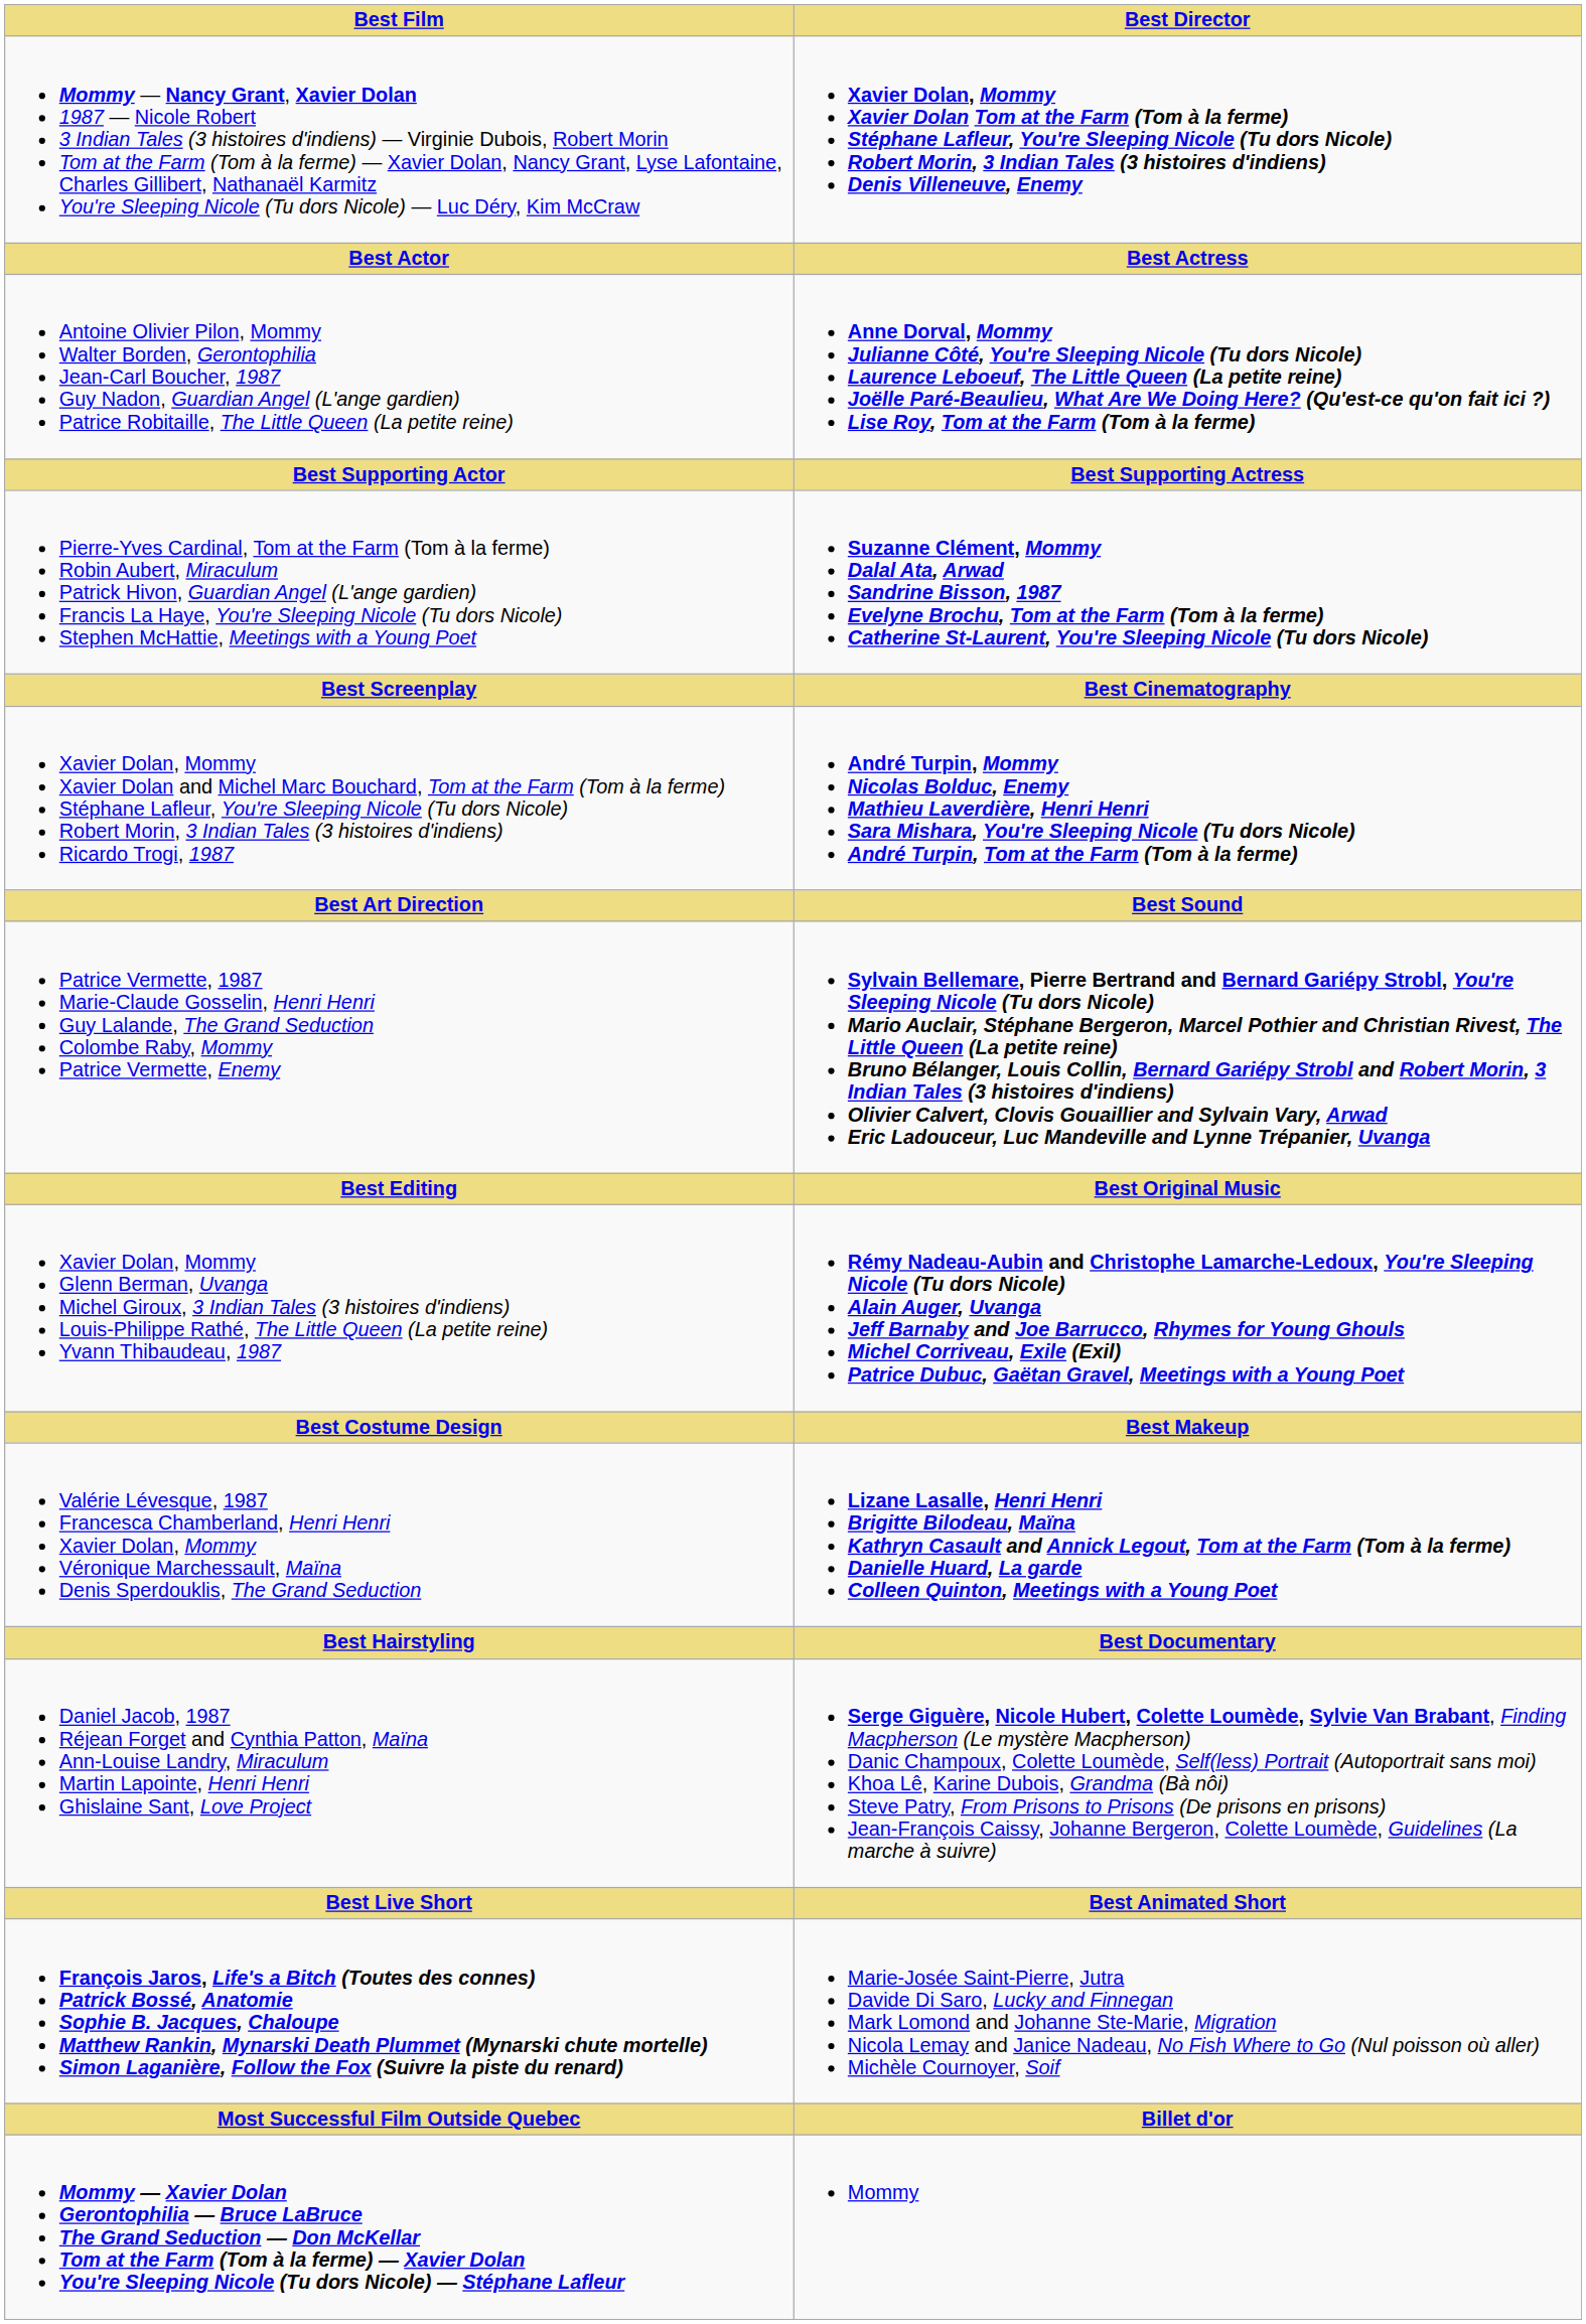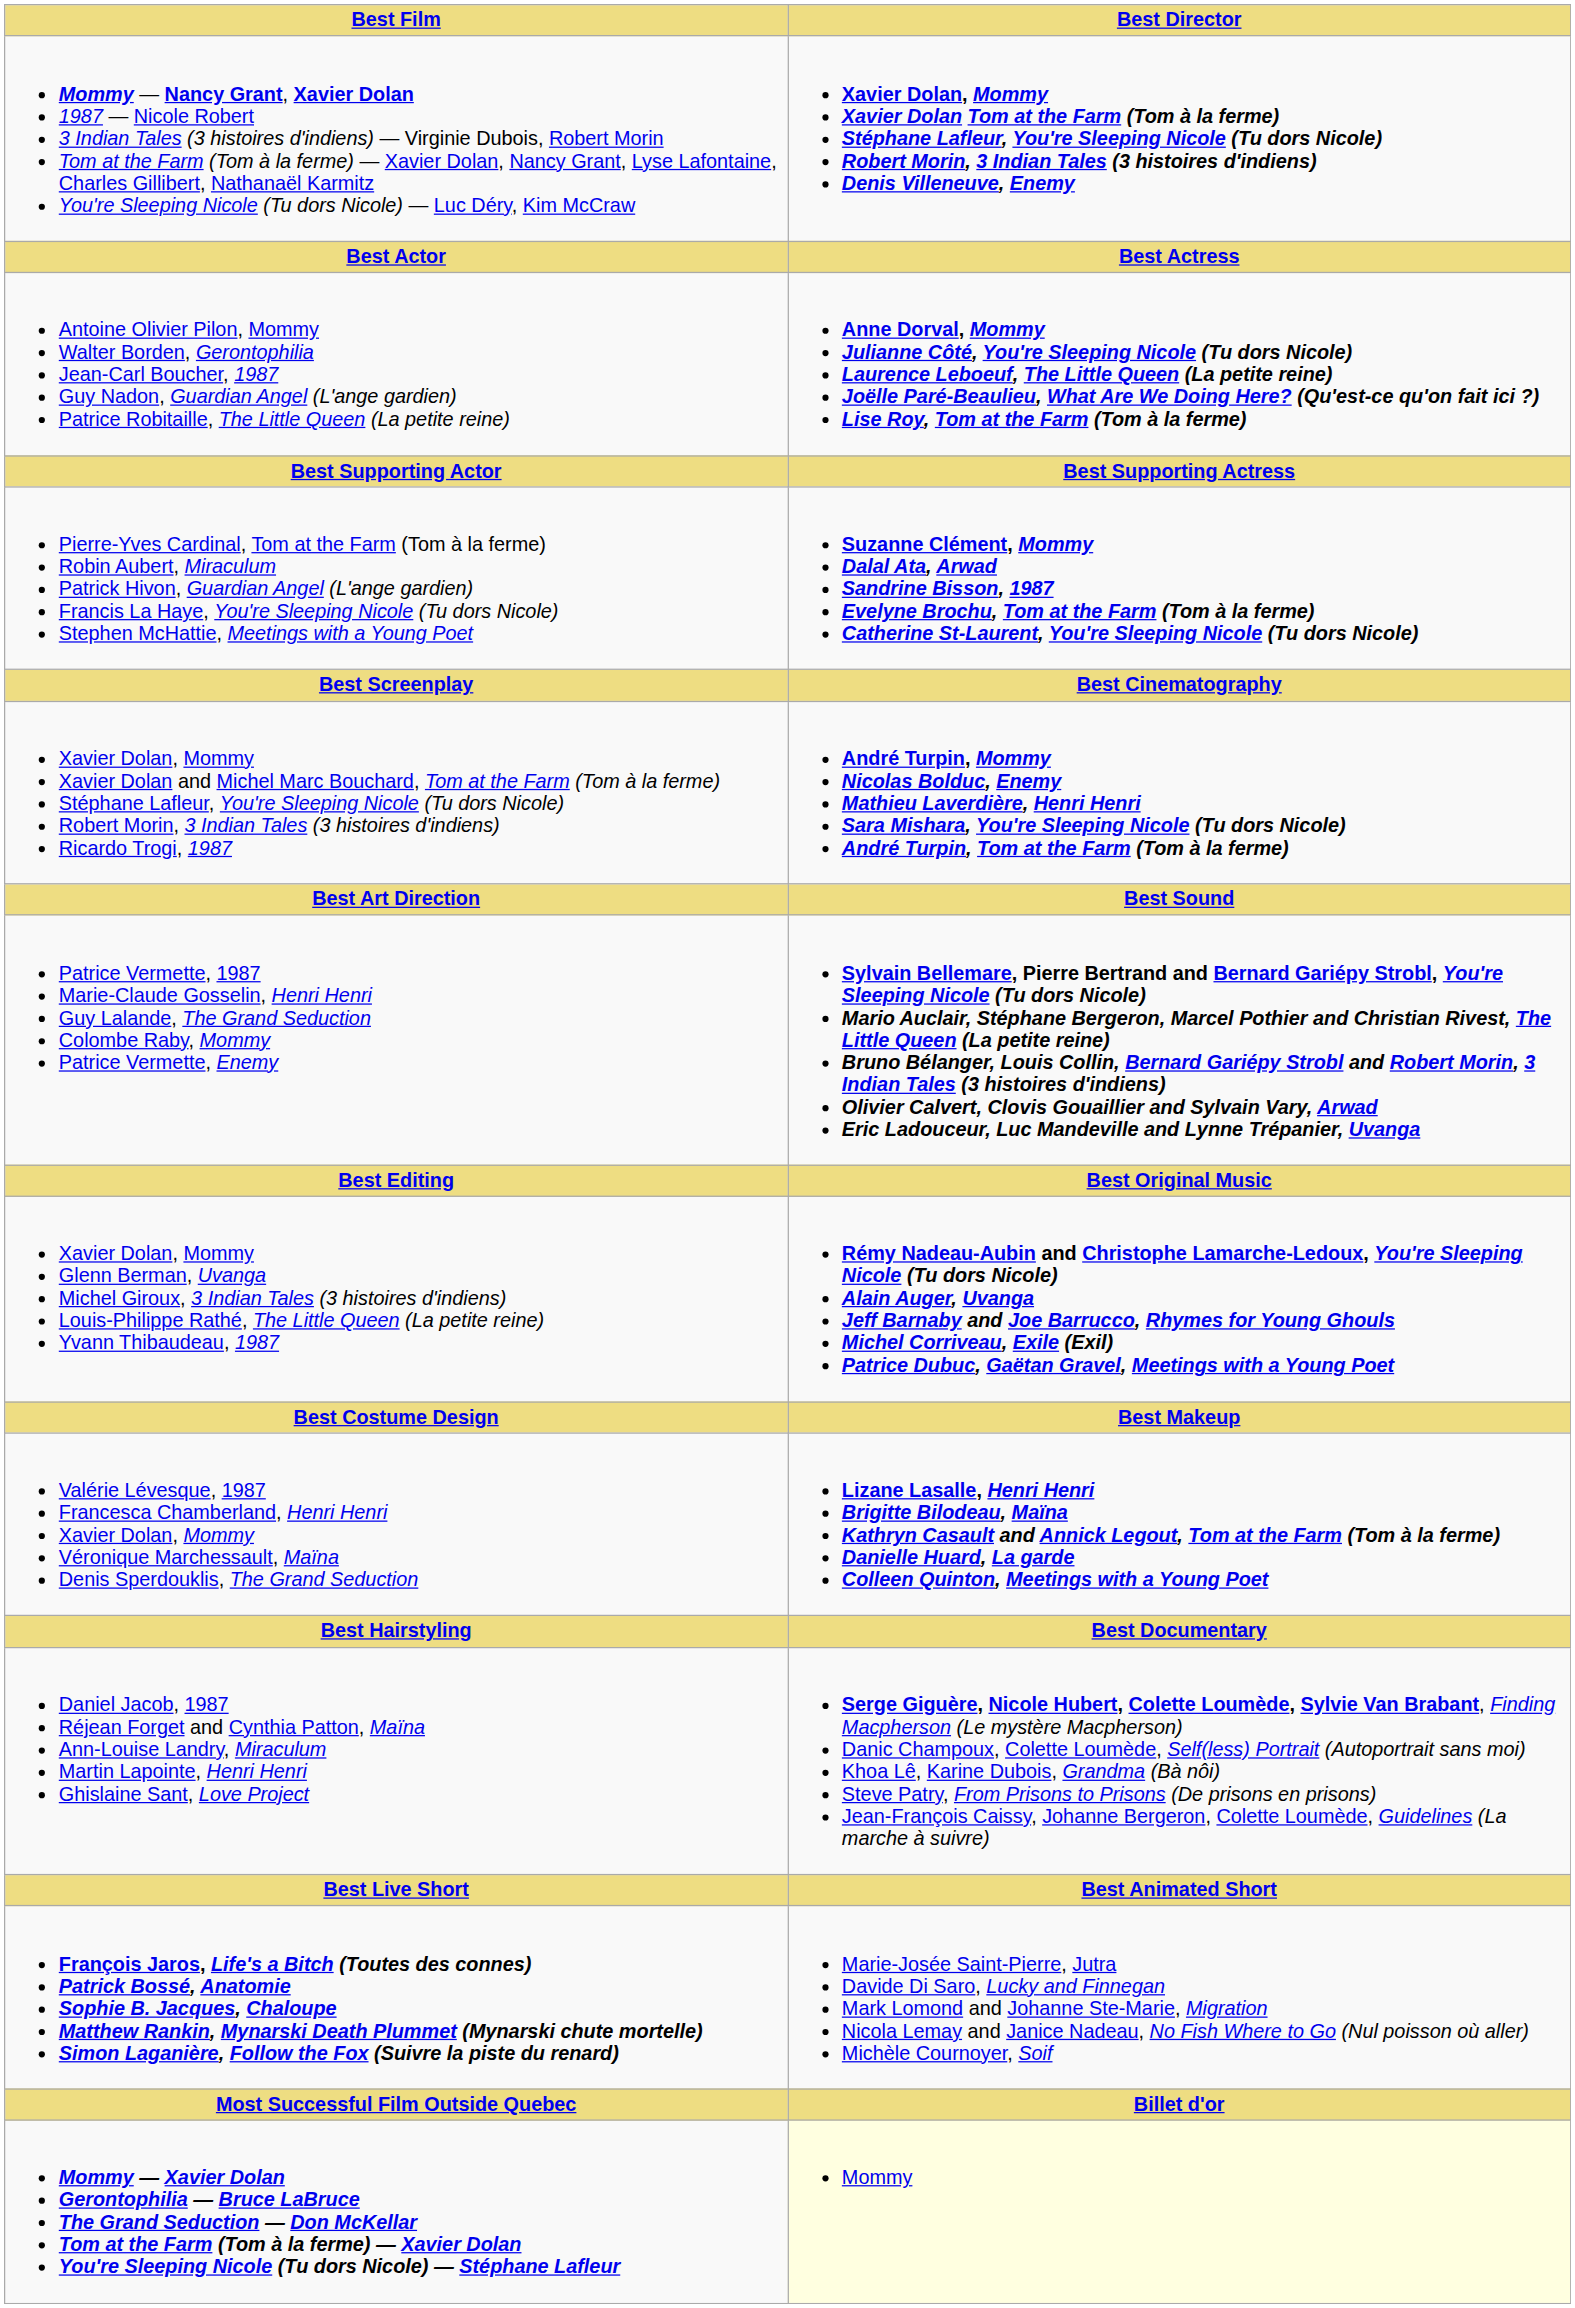row 20 | Best Director: no background -> lightyellow background
